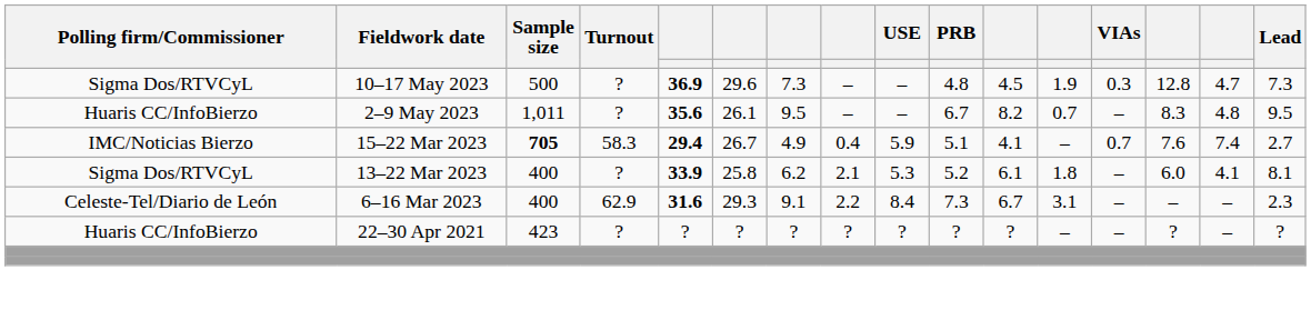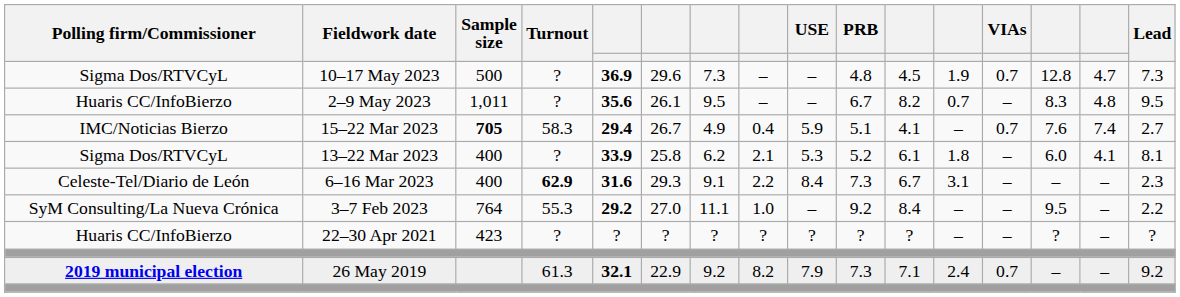10–17 May 2023 | VIAs: 0.3 -> 0.7
6–16 Mar 2023 | Turnout: normal -> bold
+ row: SyM Consulting/La Nueva Crónica | 3–7 Feb 2023 | 764 | 55.3 | 29.2 | 27.0 | 11.1 | 1.0 | – | 9.2 | 8.4 | – | – | 9.5 | – | 2.2
+ row: 2019 municipal election | 26 May 2019 | 61.3 | 32.1 | 22.9 | 9.2 | 8.2 | 7.9 | 7.3 | 7.1 | 2.4 | 0.7 | – | – | 9.2
